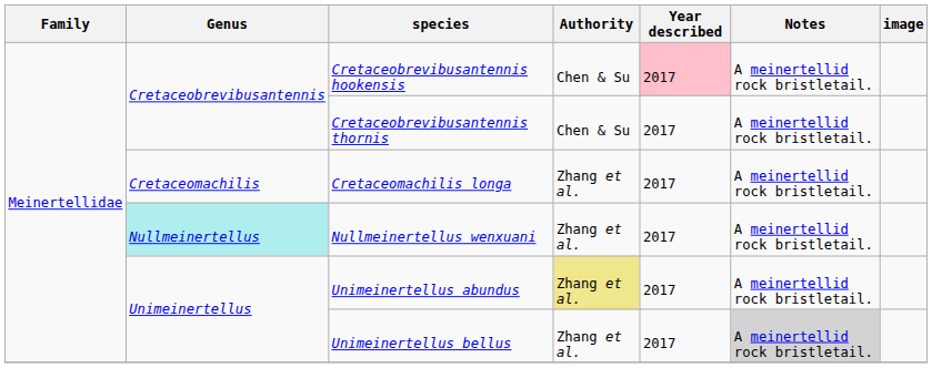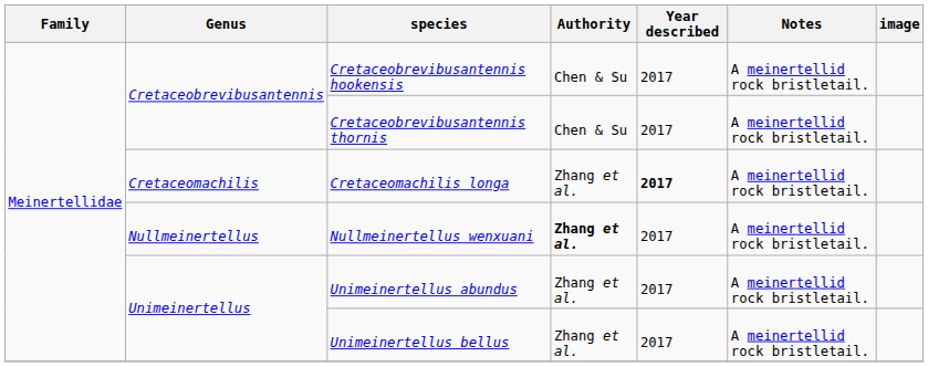Cretaceobrevibusantennis hookensis | Year described: pink background -> no background
Cretaceomachilis longa | Year described: normal -> bold
Nullmeinertellus wenxuani | Genus: paleturquoise background -> no background
Nullmeinertellus wenxuani | Authority: normal -> bold
Unimeinertellus abundus | Authority: khaki background -> no background
Unimeinertellus bellus | Notes: lightgrey background -> no background
